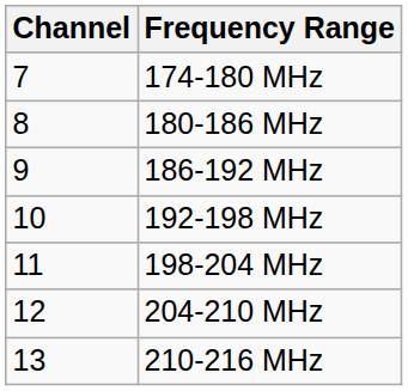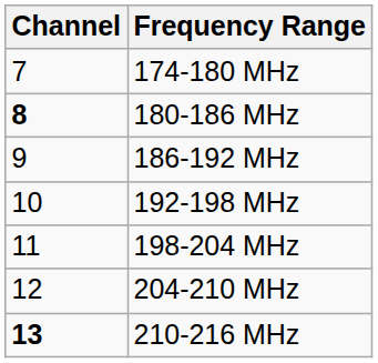180-186 MHz | Channel: normal -> bold
210-216 MHz | Channel: normal -> bold
